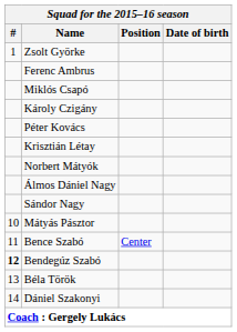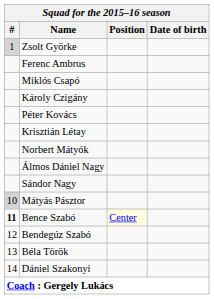Zsolt Györke | #: no background -> lightgrey background
Mátyás Pásztor | #: no background -> lightgrey background
Bence Szabó | #: normal -> bold
Bence Szabó | Position: no background -> lightyellow background
Bendegúz Szabó | #: bold -> normal
